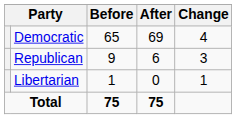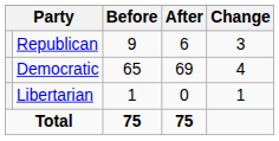rows swapped: Democratic <-> Republican
